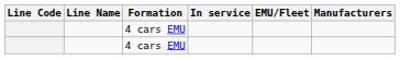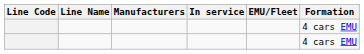columns swapped: Formation <-> Manufacturers
